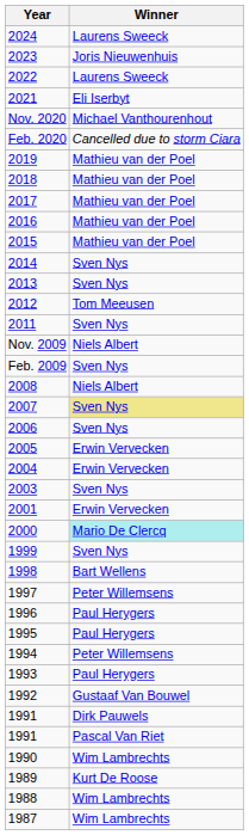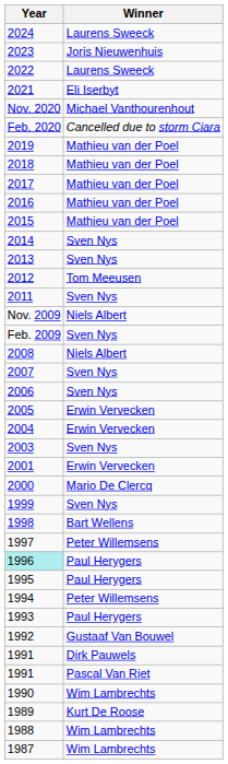2007 | Winner: khaki background -> no background
2000 | Winner: paleturquoise background -> no background
1996 | Year: no background -> paleturquoise background
